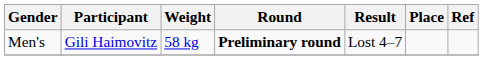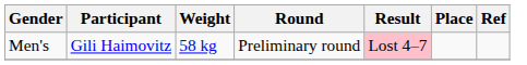Men's | Round: bold -> normal
Men's | Result: no background -> pink background
